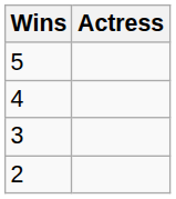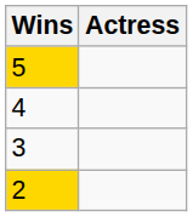5 | Wins: no background -> gold background
2 | Wins: no background -> gold background
